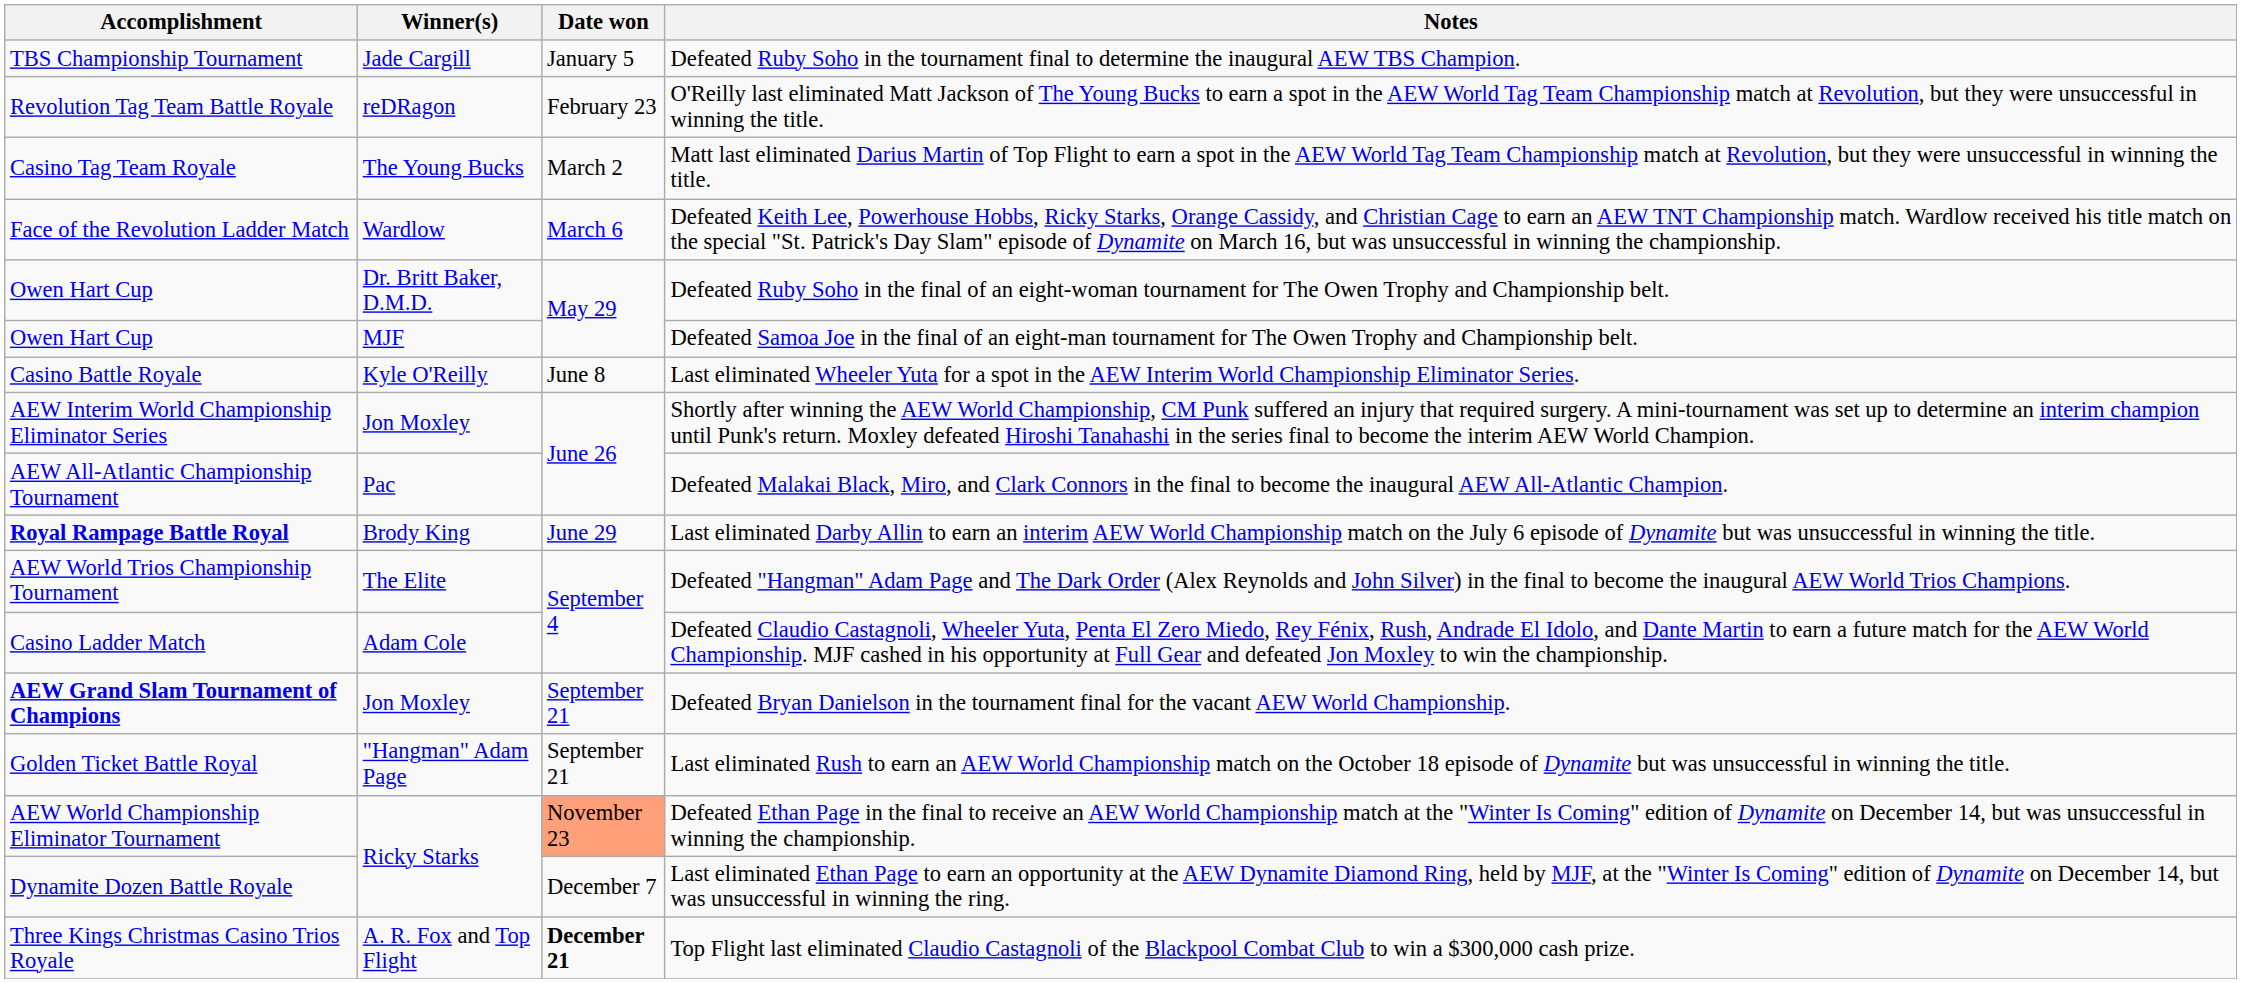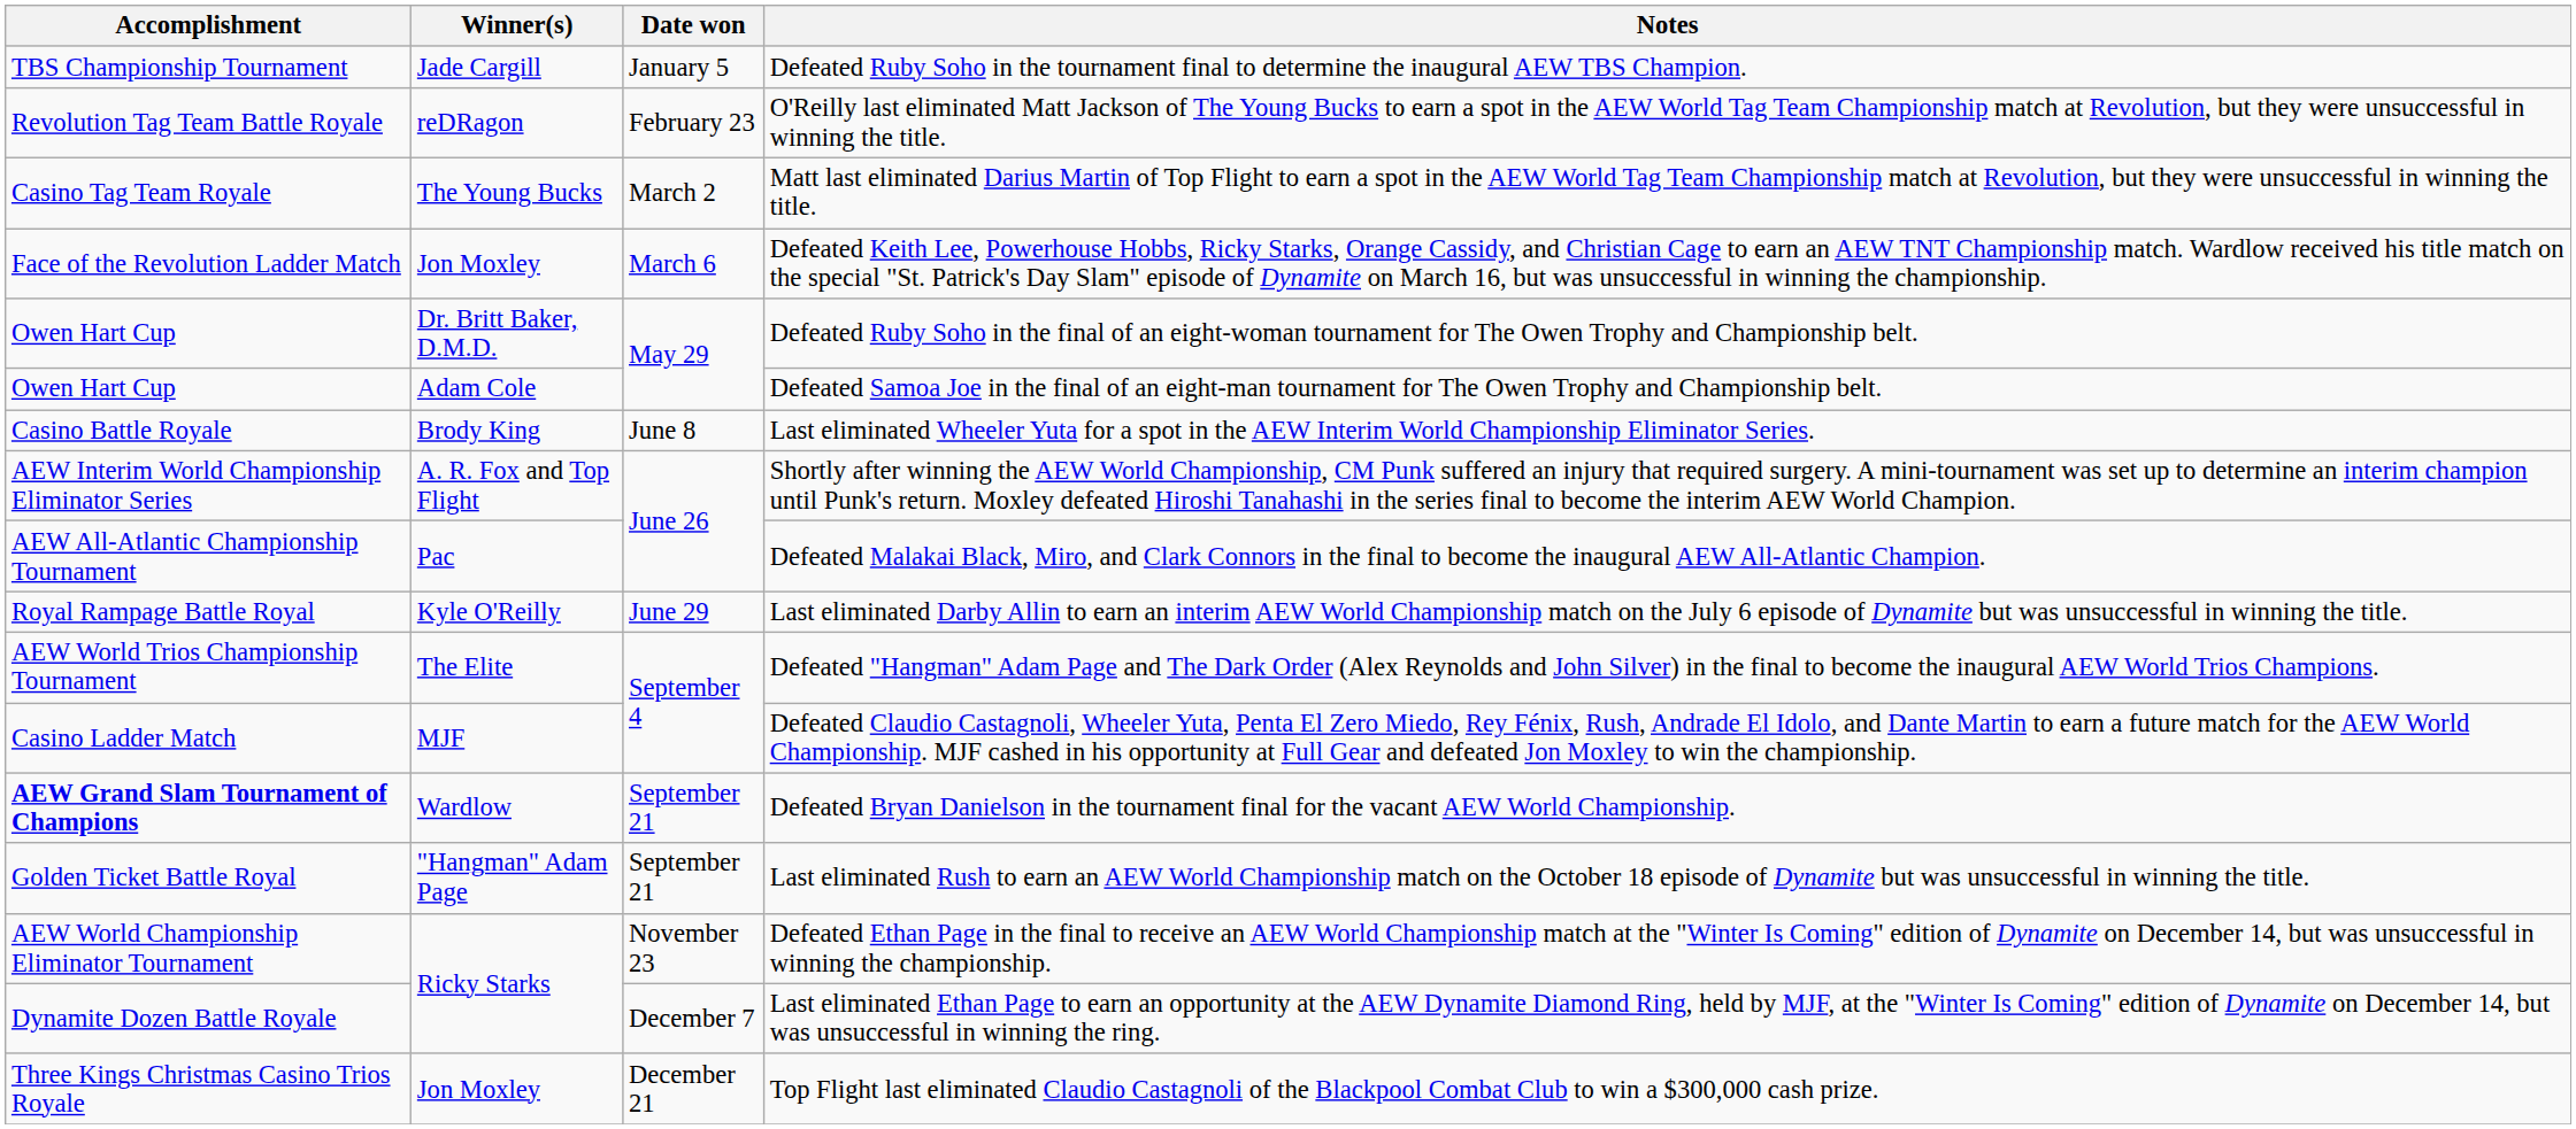row 5 | Winner(s): Wardlow -> Jon Moxley
row 7 | Winner(s): MJF -> Adam Cole
row 8 | Winner(s): Kyle O'Reilly -> Brody King
row 9 | Winner(s): Jon Moxley -> A. R. Fox and Top Flight
row 11 | Accomplishment: bold -> normal
row 11 | Winner(s): Brody King -> Kyle O'Reilly
row 13 | Winner(s): Adam Cole -> MJF
row 14 | Winner(s): Jon Moxley -> Wardlow
row 16 | Date won: lightsalmon background -> no background
row 18 | Winner(s): A. R. Fox and Top Flight -> Jon Moxley
row 18 | Date won: bold -> normal
